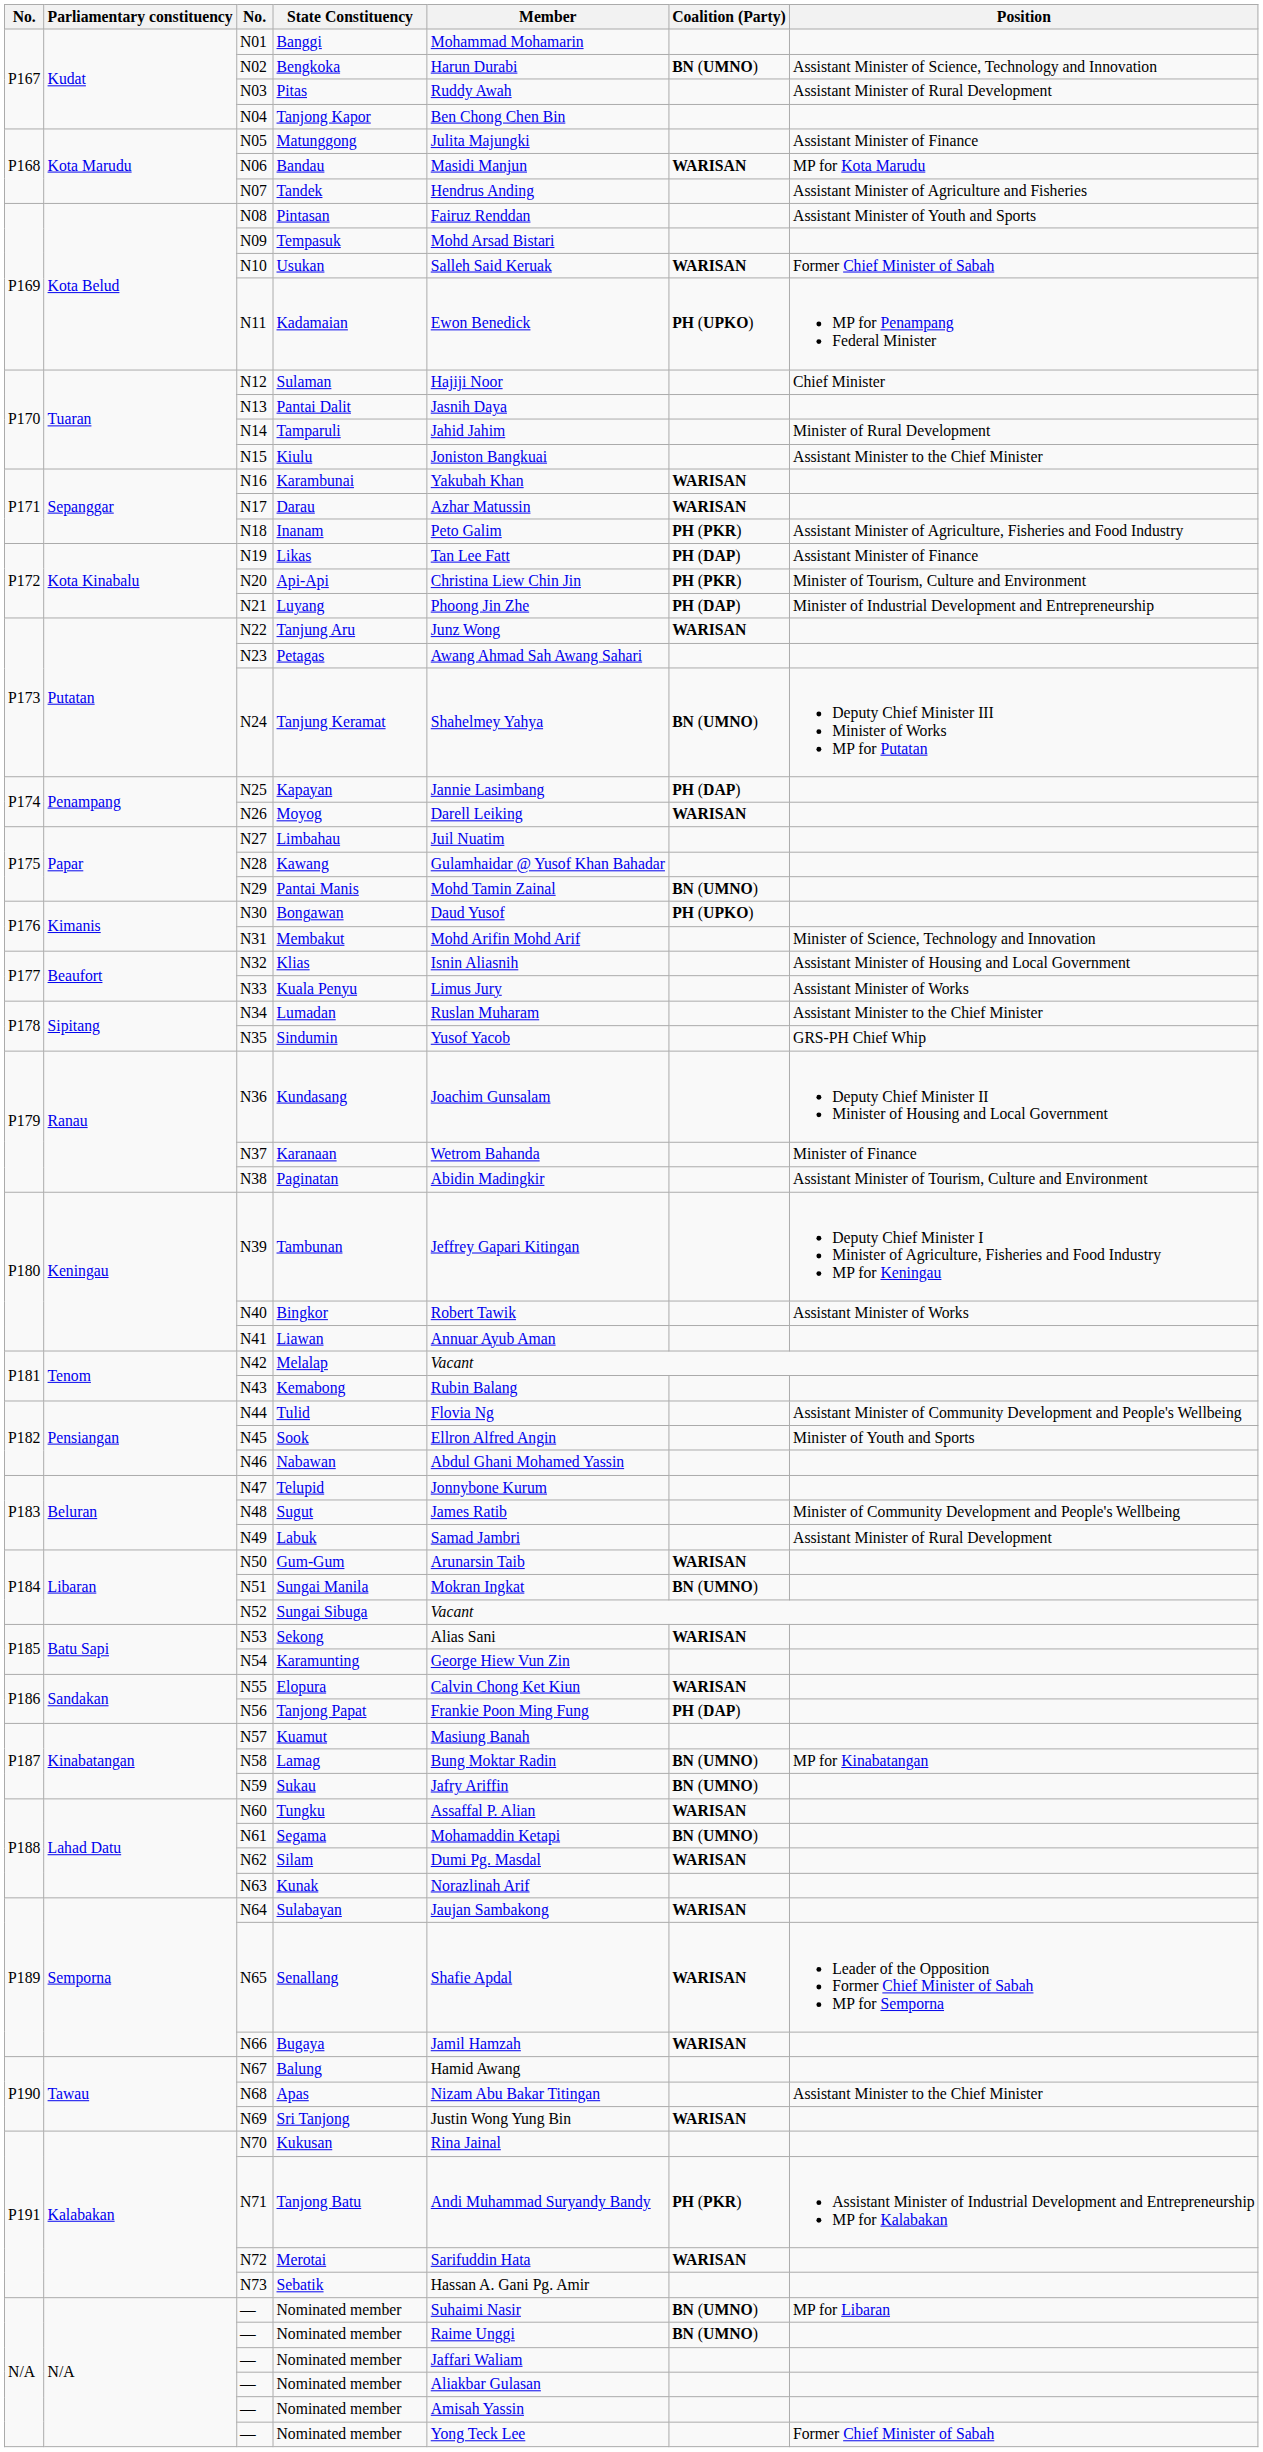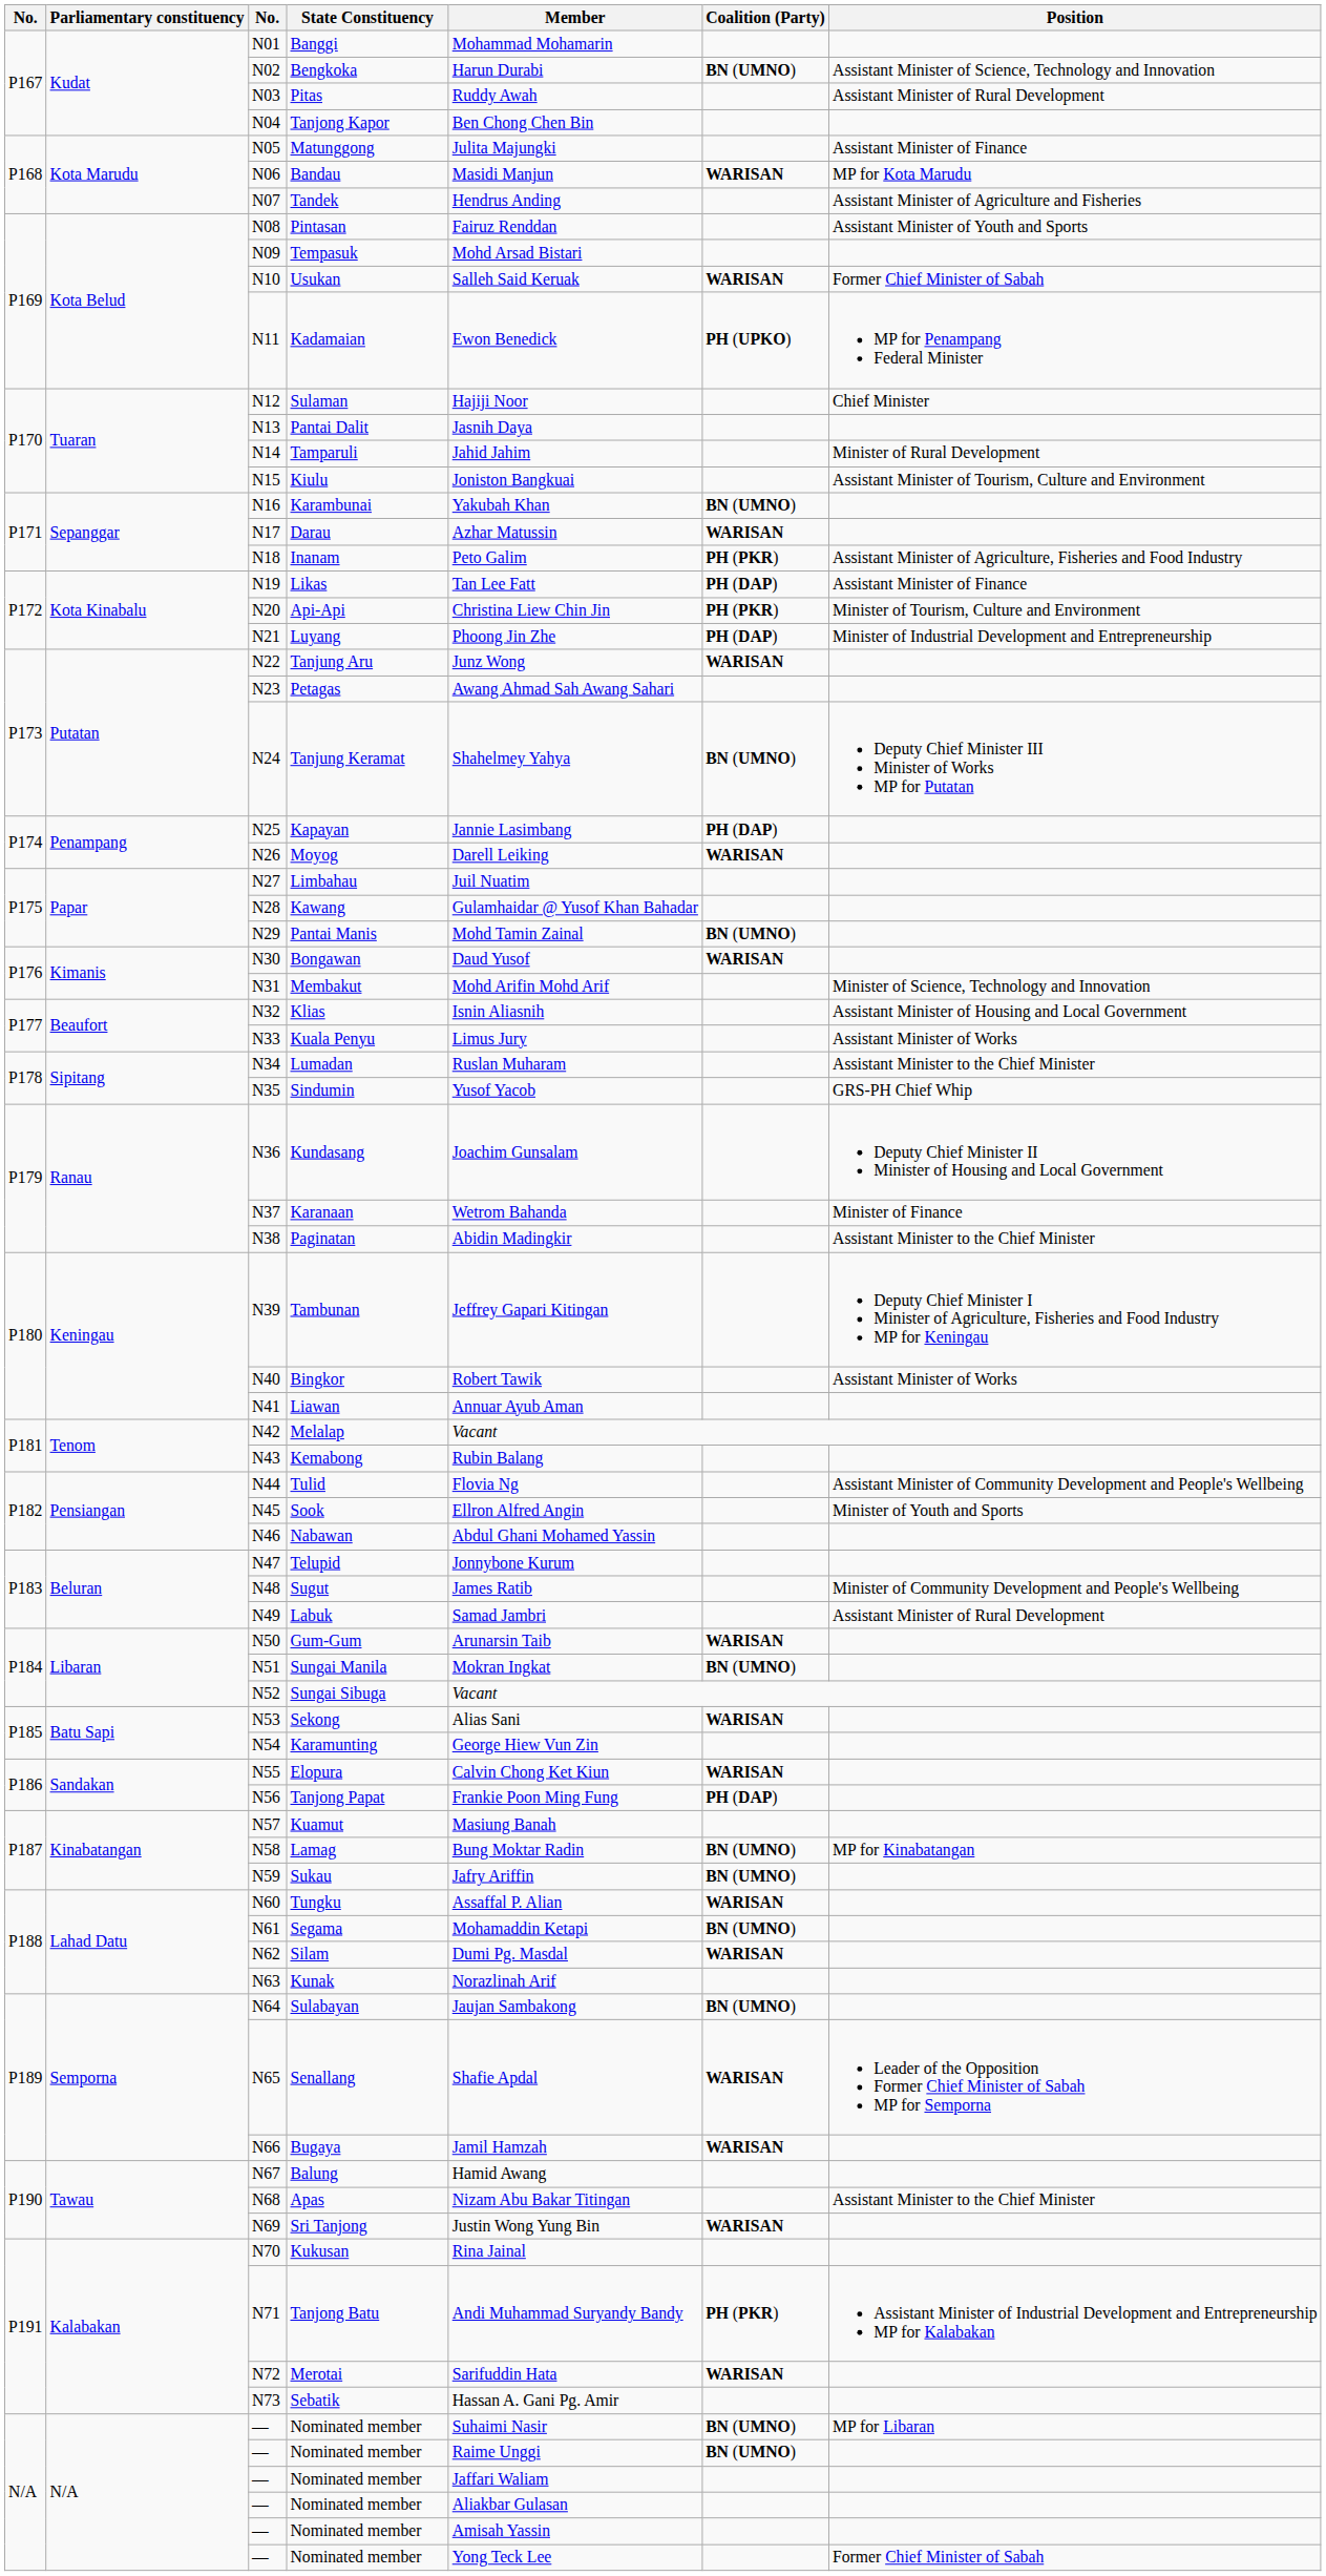Kiulu | Position: Assistant Minister to the Chief Minister -> Assistant Minister of Tourism, Culture and Environment
Karambunai | Coalition (Party): WARISAN -> BN (UMNO)
Bongawan | Coalition (Party): PH (UPKO) -> WARISAN
Paginatan | Position: Assistant Minister of Tourism, Culture and Environment -> Assistant Minister to the Chief Minister
Sulabayan | Coalition (Party): WARISAN -> BN (UMNO)
